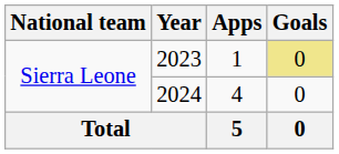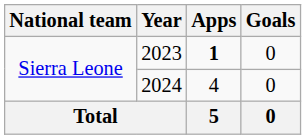2023 | Apps: normal -> bold
2023 | Goals: khaki background -> no background
